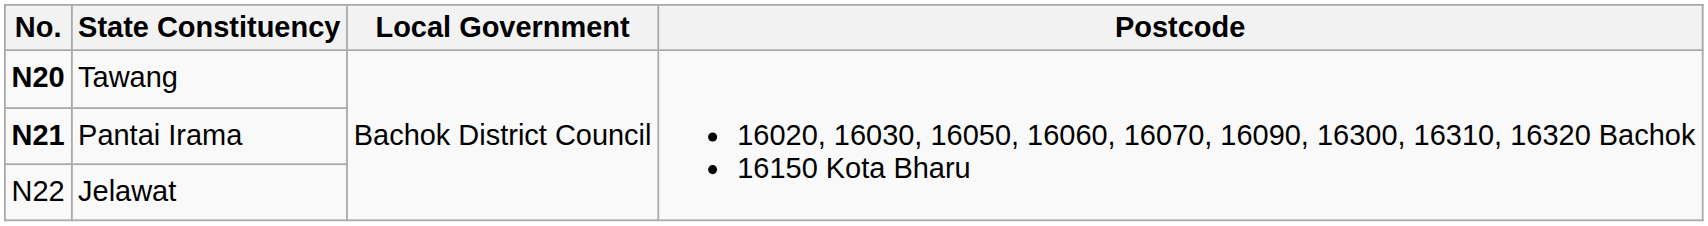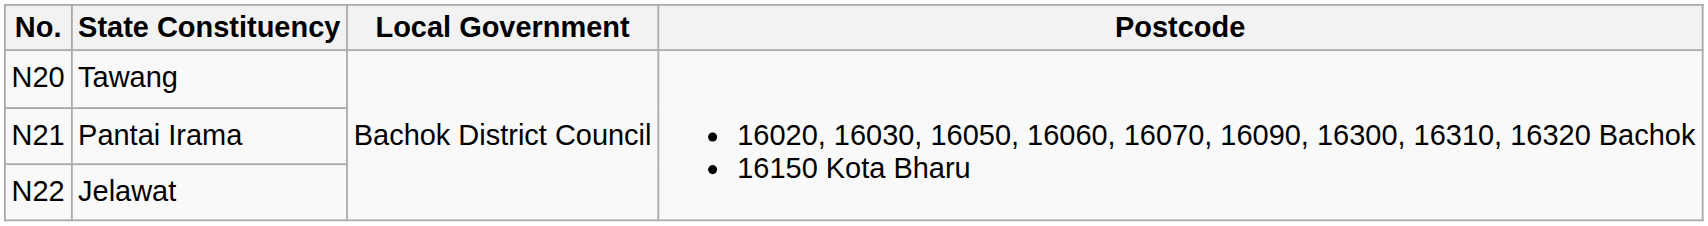Tawang | No.: bold -> normal
Pantai Irama | No.: bold -> normal
